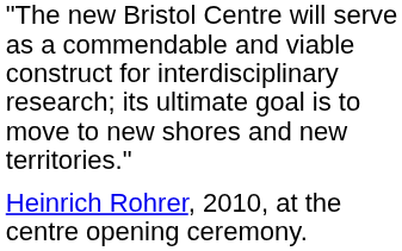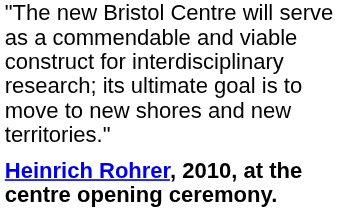row 2 | column 1: normal -> bold
